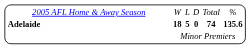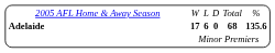Adelaide | column 2: 18 -> 17
Adelaide | column 3: 5 -> 6
Adelaide | column 5: 74 -> 68
